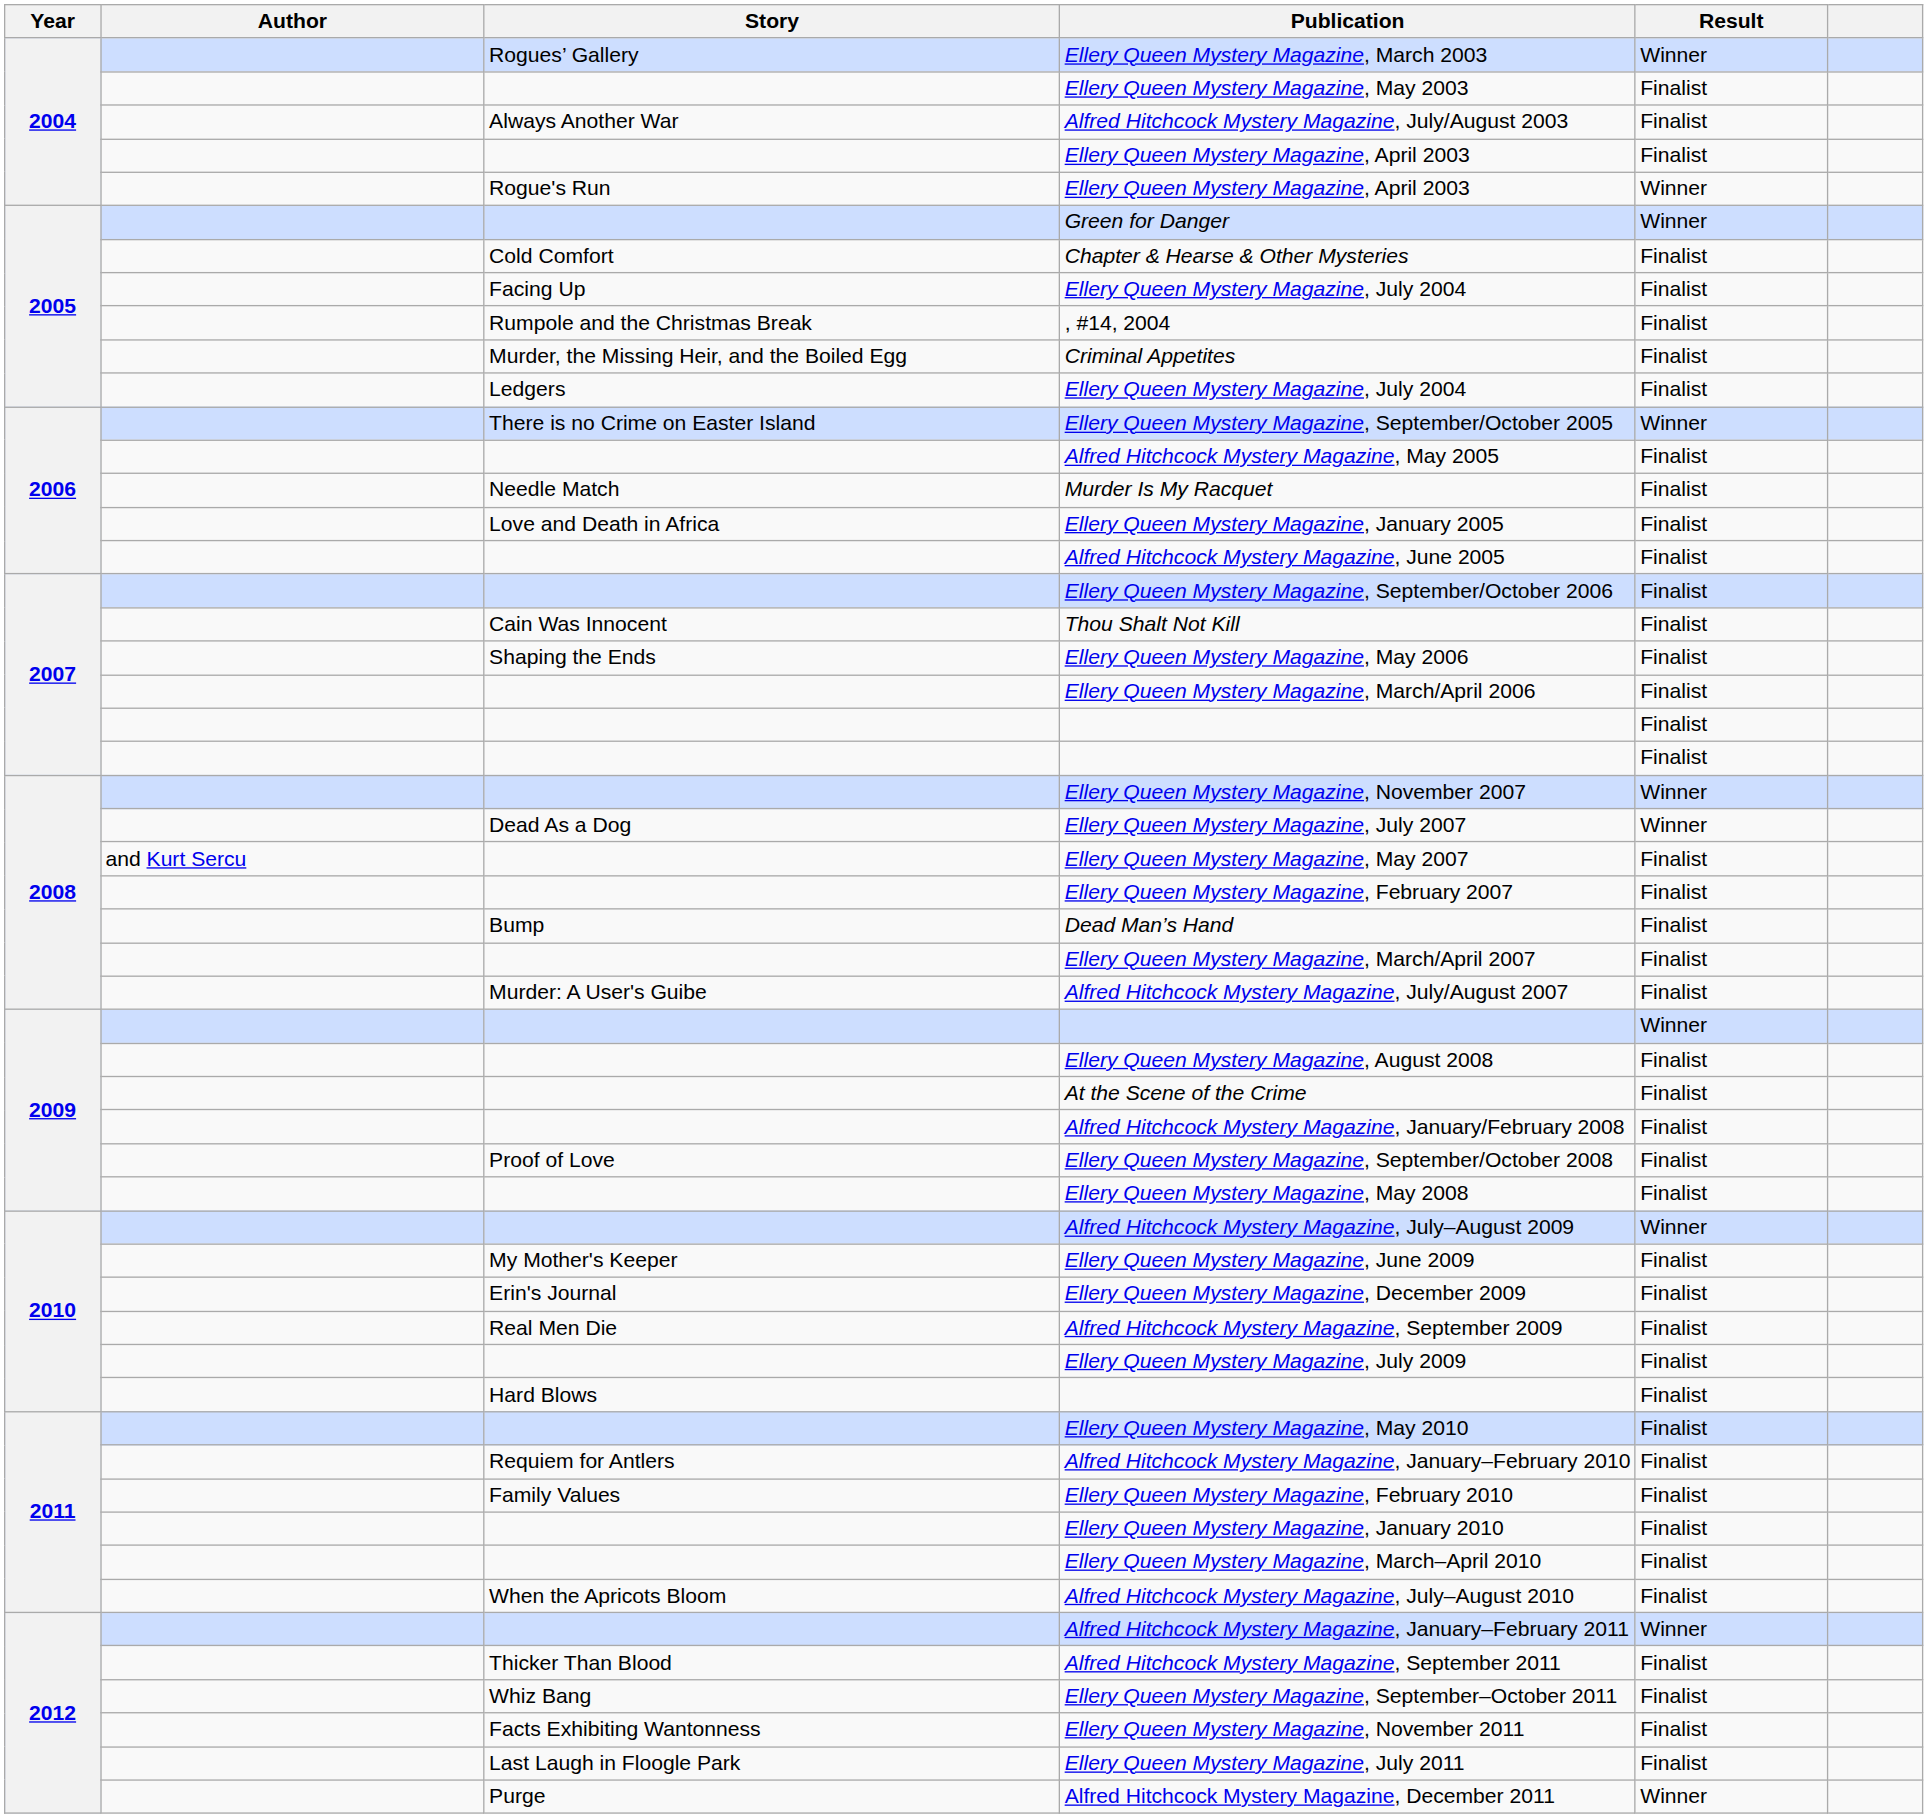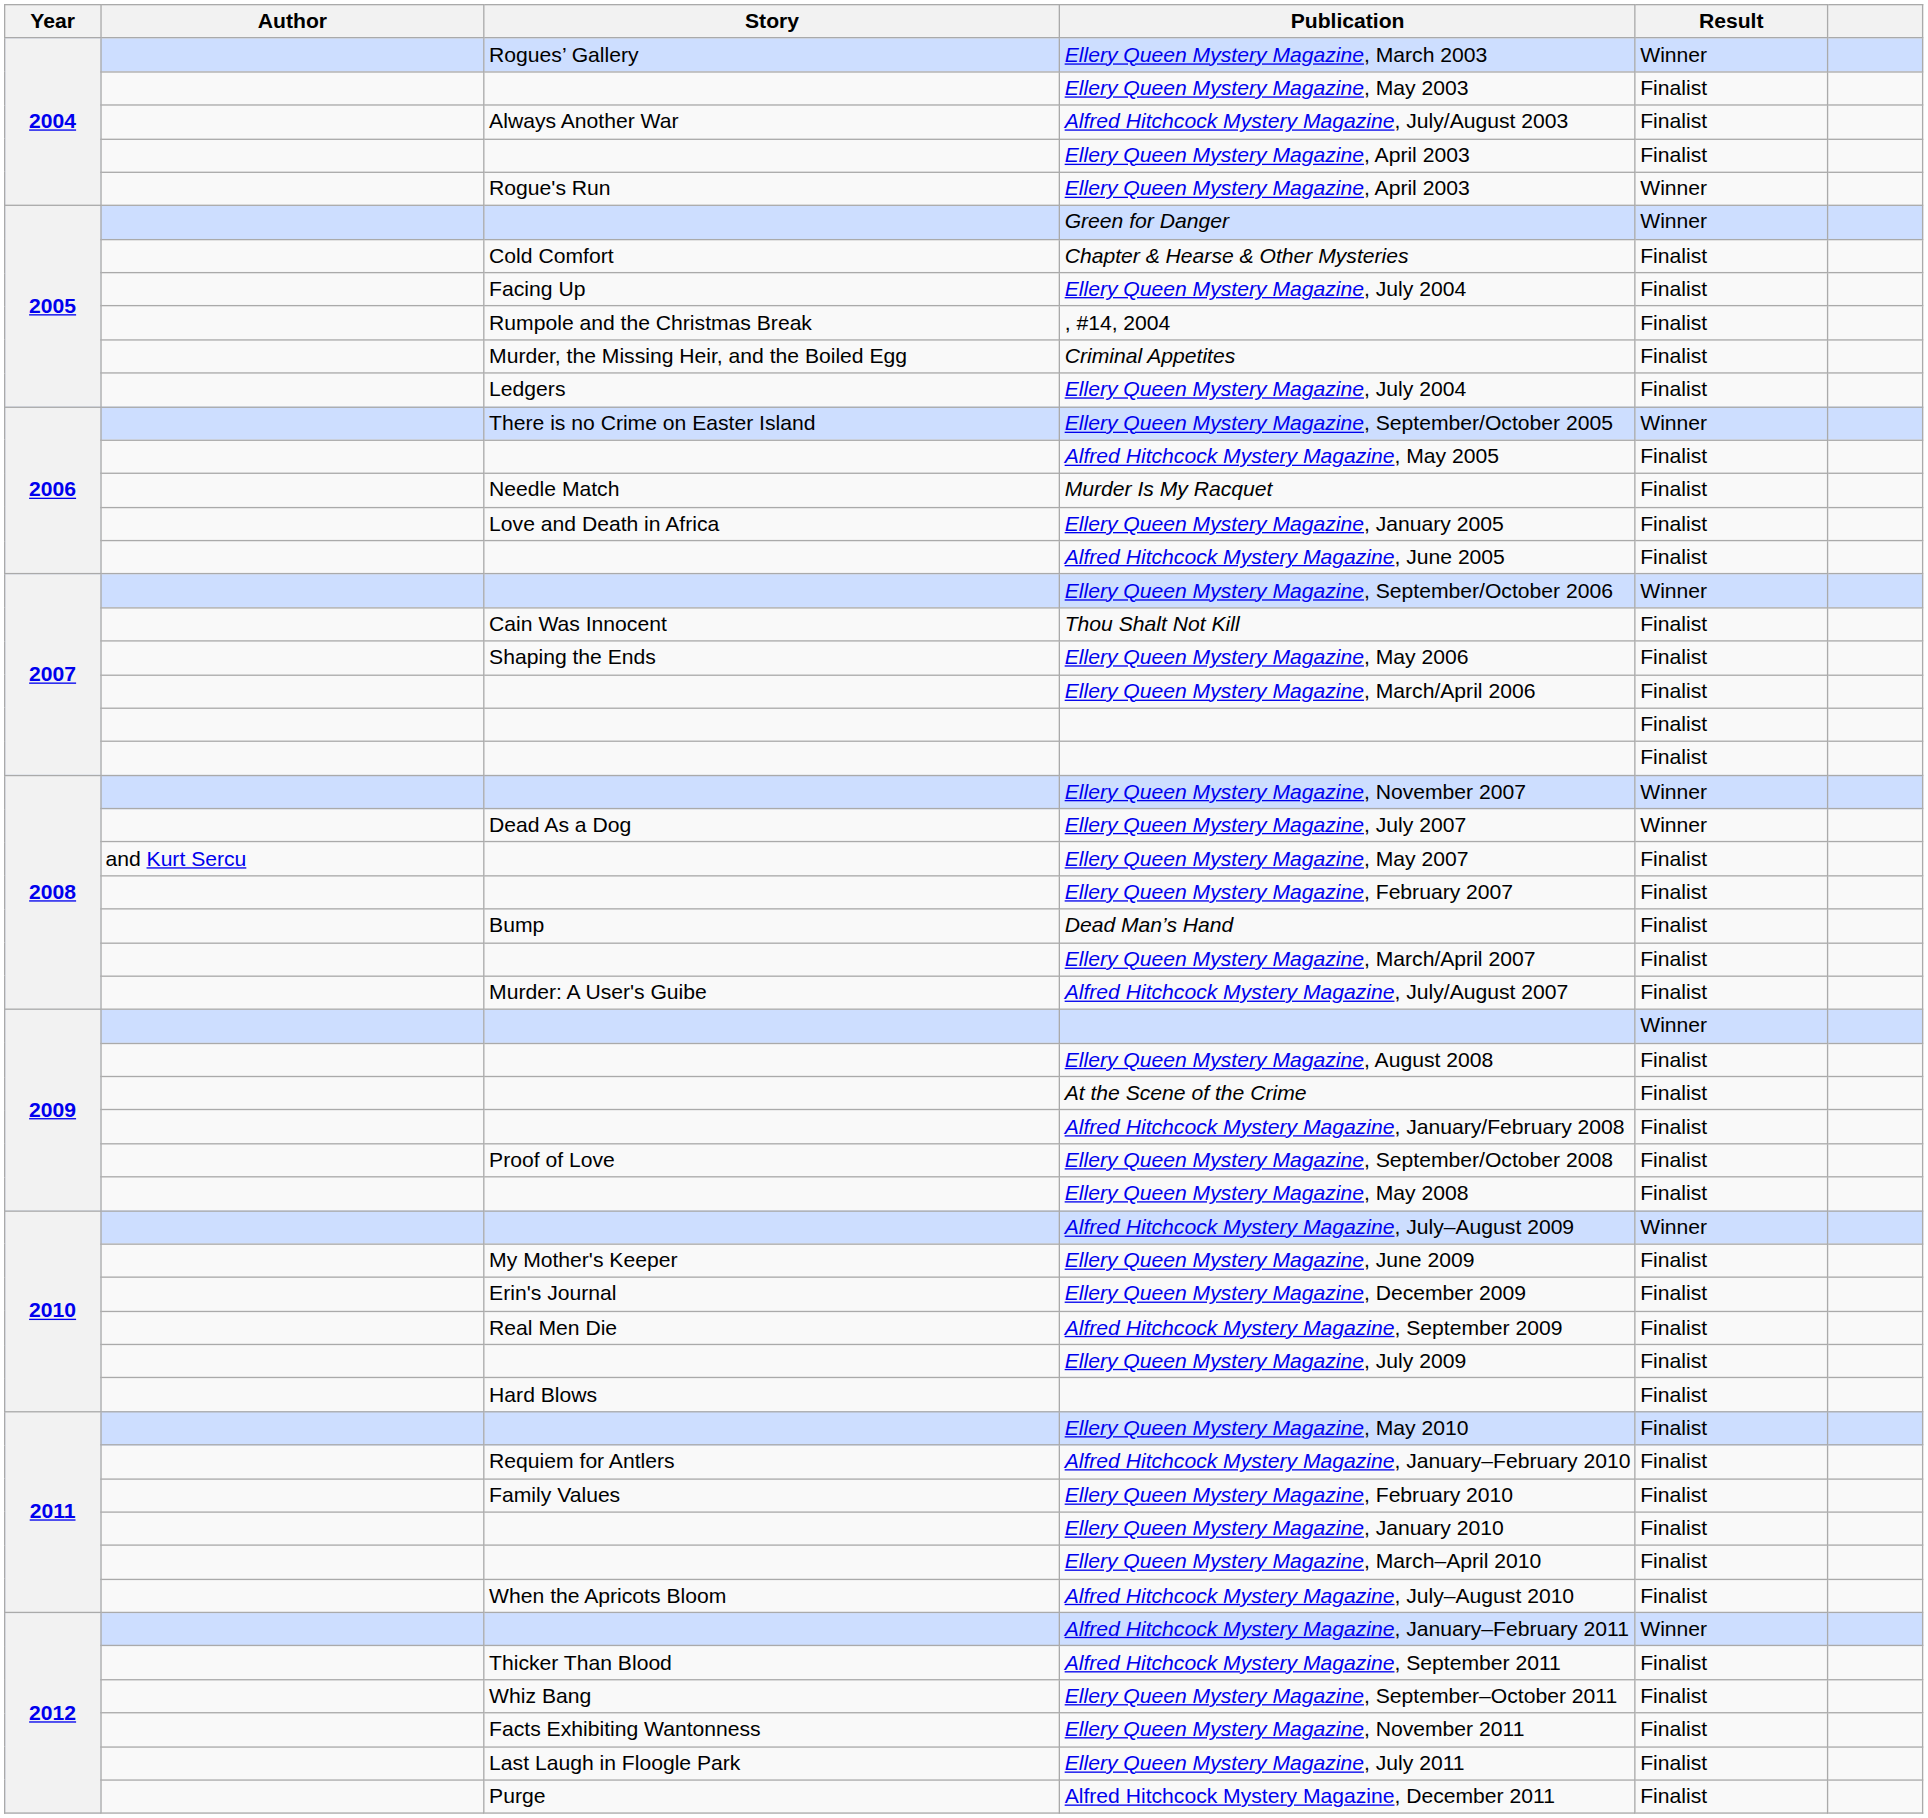Ellery Queen Mystery Magazine, September/October 2006 | Result: Finalist -> Winner
Alfred Hitchcock Mystery Magazine, December 2011 | Result: Winner -> Finalist
